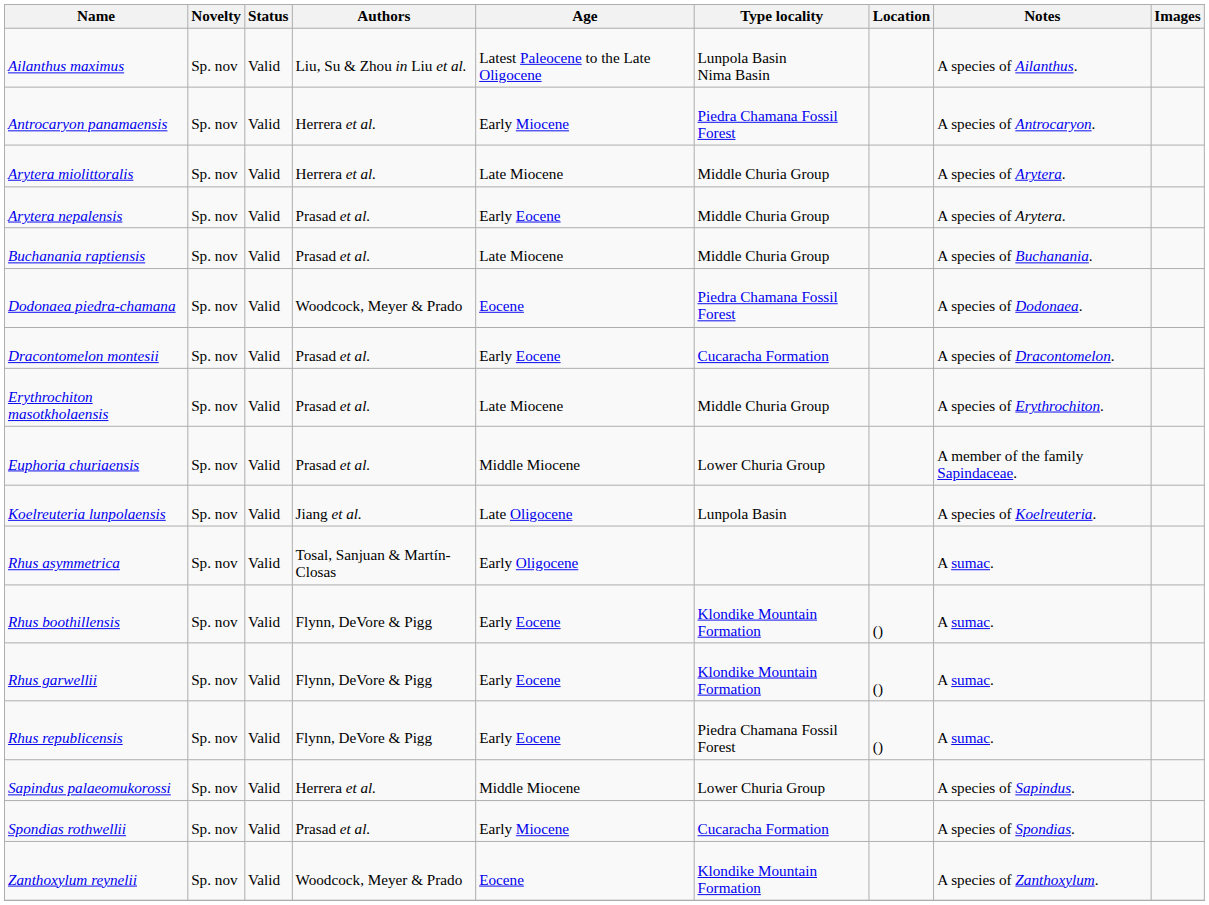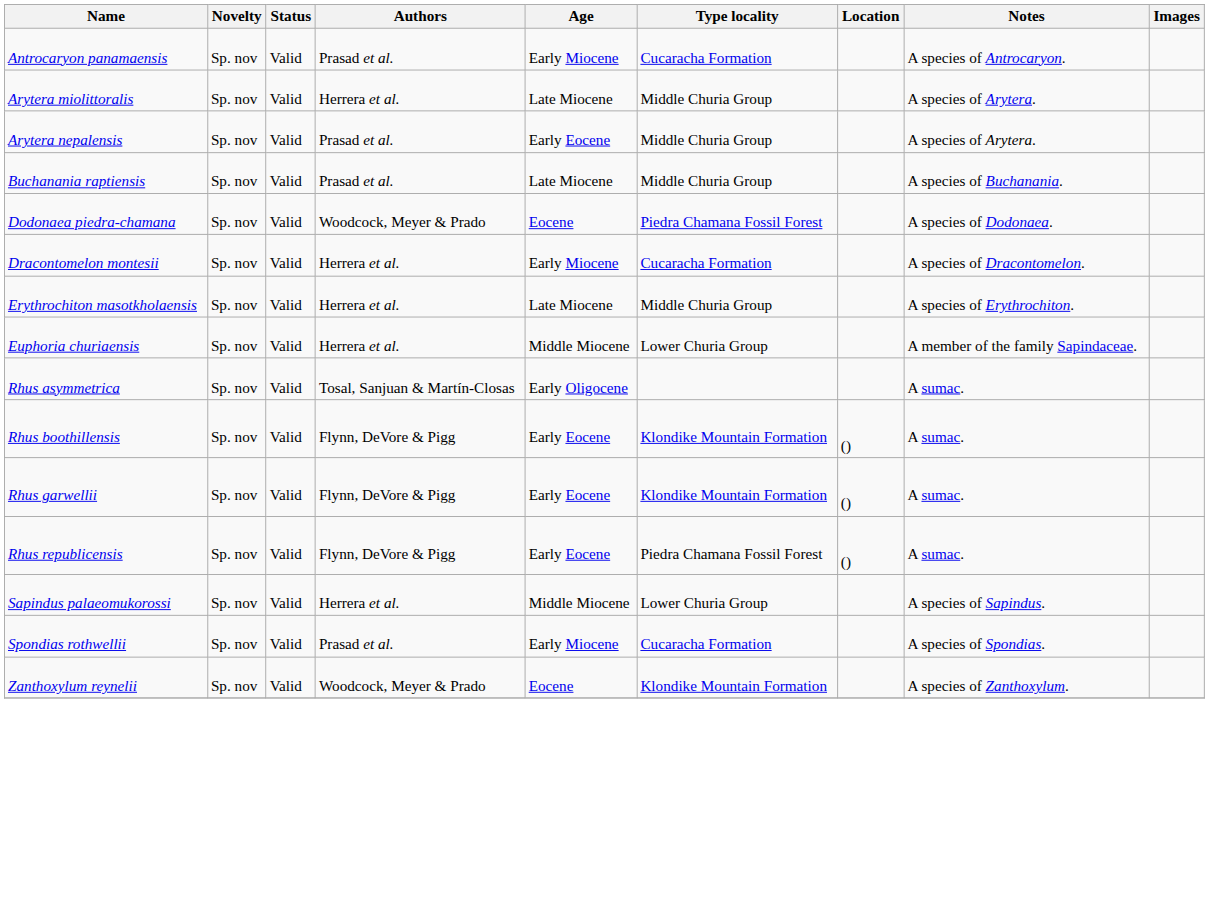- row: Ailanthus maximus | Sp. nov | Valid | Liu, Su & Zhou in Liu et al. | Latest Paleocene to the Late Oligocene | Lunpola Basin Nima Basin | A species of Ailanthus.
Antrocaryon panamaensis | Authors: Herrera et al. -> Prasad et al.
Antrocaryon panamaensis | Type locality: Piedra Chamana Fossil Forest -> Cucaracha Formation
Dracontomelon montesii | Authors: Prasad et al. -> Herrera et al.
Dracontomelon montesii | Age: Early Eocene -> Early Miocene
Erythrochiton masotkholaensis | Authors: Prasad et al. -> Herrera et al.
Euphoria churiaensis | Authors: Prasad et al. -> Herrera et al.
- row: Koelreuteria lunpolaensis | Sp. nov | Valid | Jiang et al. | Late Oligocene | Lunpola Basin | A species of Koelreuteria.
